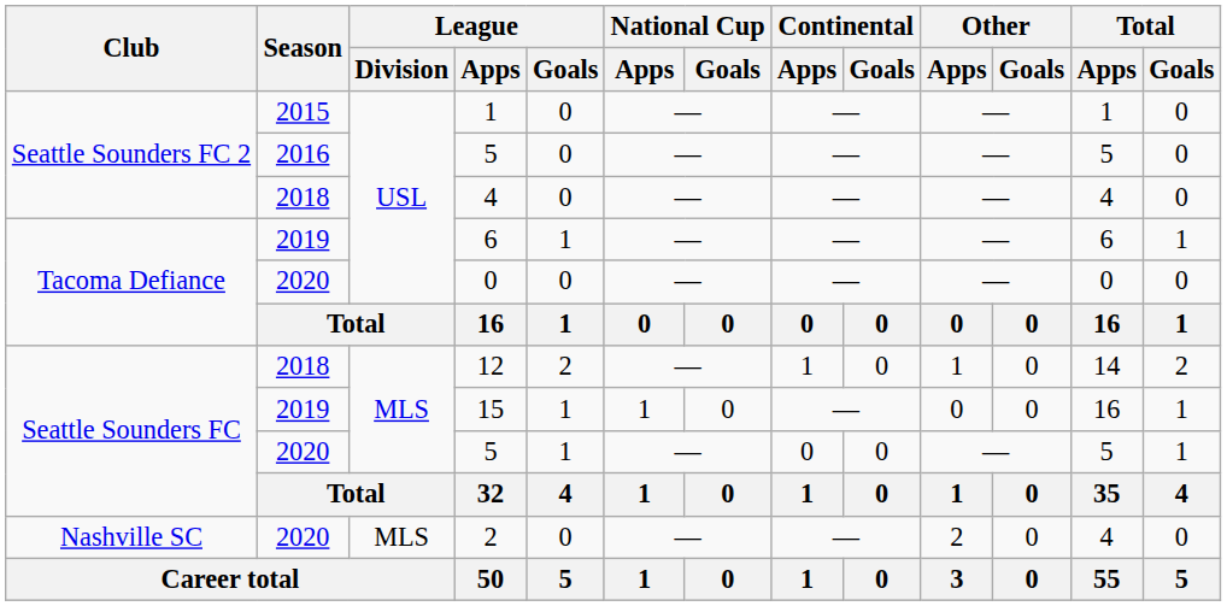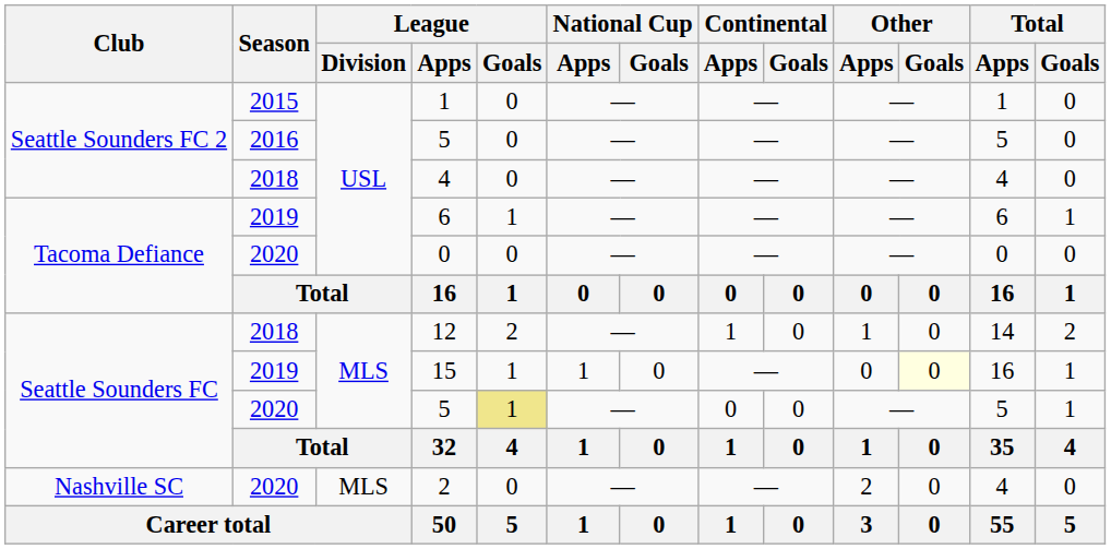15 | Other / Goals: no background -> lightyellow background
2020 / 5 | League / Goals: no background -> khaki background
